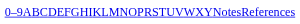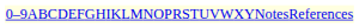row 1 | column 1: no background -> lightyellow background
